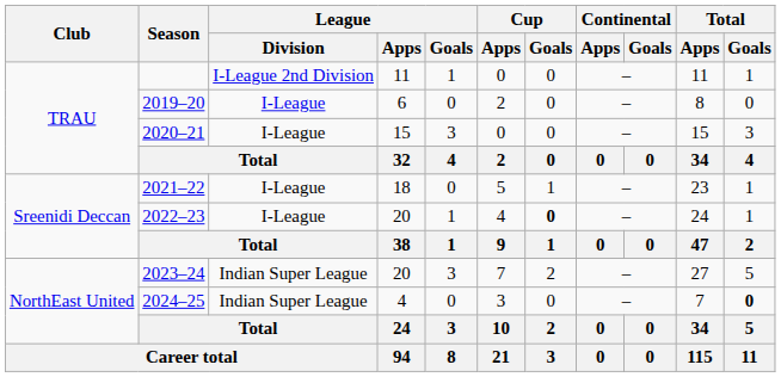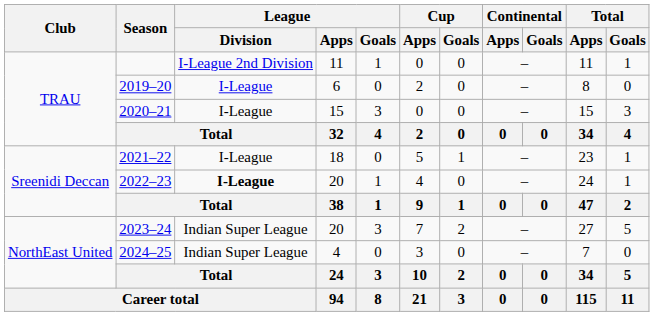2022–23 | League / Division: normal -> bold
2022–23 | Cup / Goals: bold -> normal
2024–25 | Total / Goals: bold -> normal
